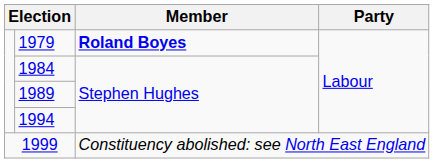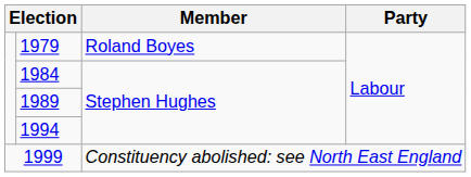1979 | Member: bold -> normal
